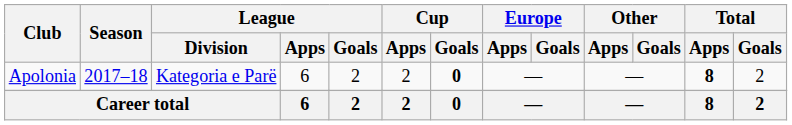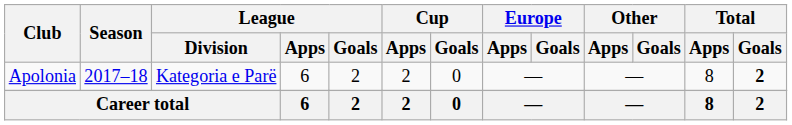Apolonia | Cup / Goals: bold -> normal
Apolonia | Total / Apps: bold -> normal
Apolonia | Total / Goals: normal -> bold
